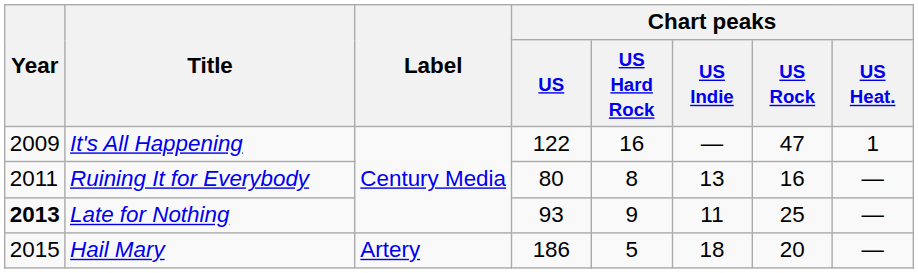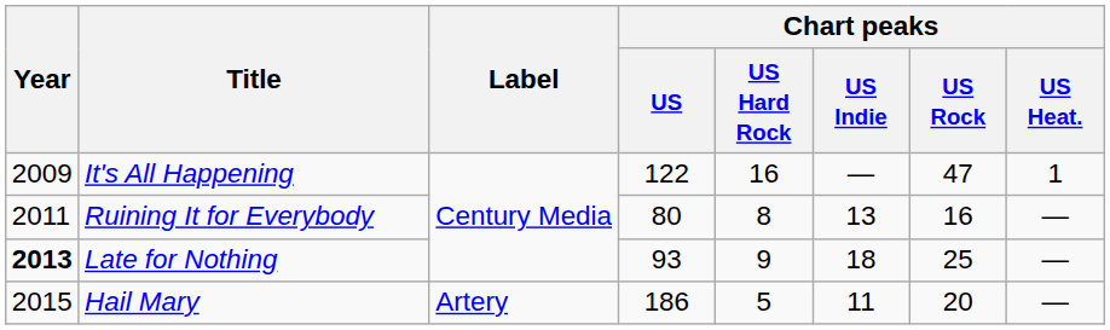Late for Nothing | Chart peaks / US Indie: 11 -> 18
Hail Mary | Chart peaks / US Indie: 18 -> 11
